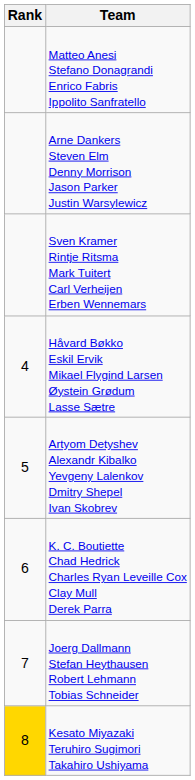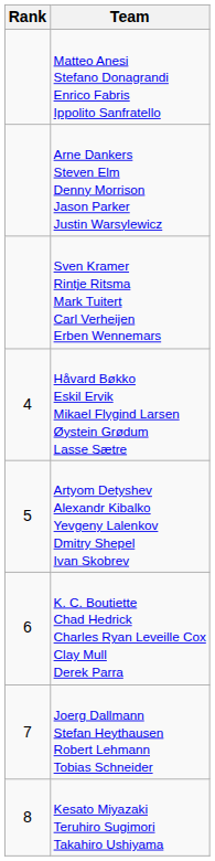Kesato Miyazaki Teruhiro Sugimori Takahiro Ushiyama | Rank: gold background -> no background
